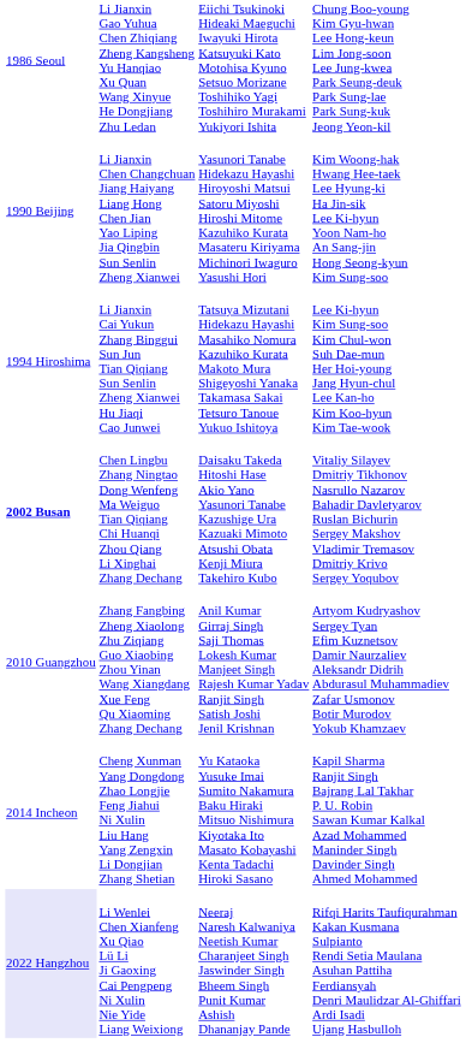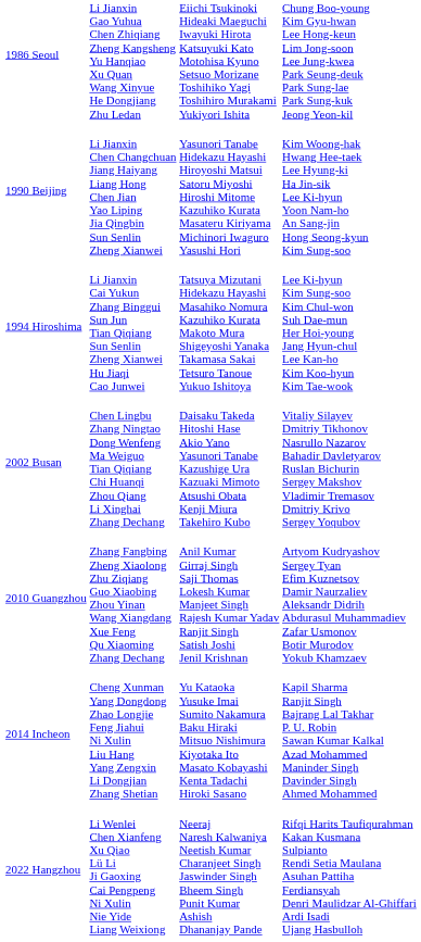2002 Busan | column 1: bold -> normal
2022 Hangzhou | column 1: lavender background -> no background
